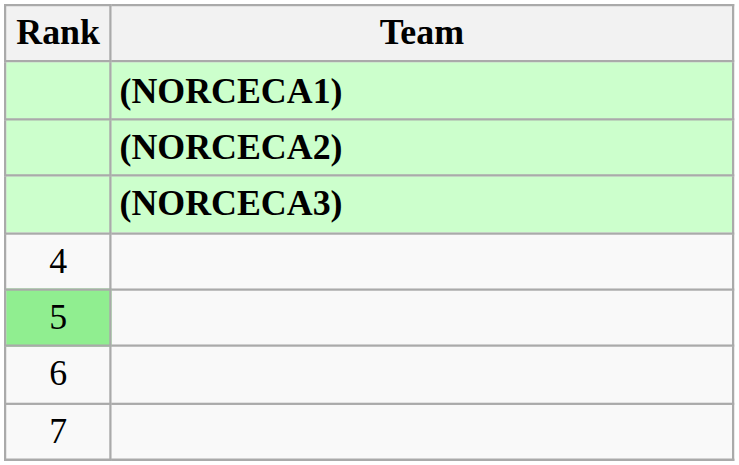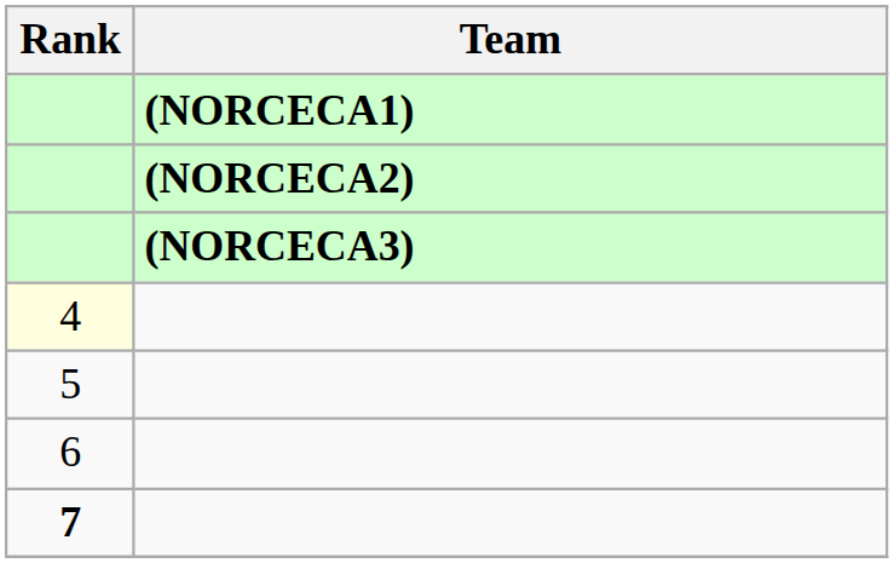row 5 | Rank: no background -> lightyellow background
row 6 | Rank: lightgreen background -> no background
row 8 | Rank: normal -> bold
